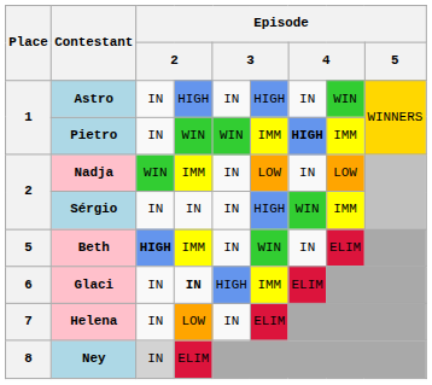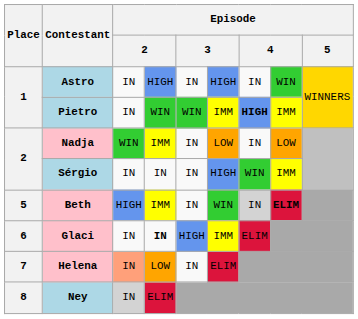Beth | column 3: bold -> normal
Beth | column 7: no background -> lightgrey background
Beth | column 8: normal -> bold
Helena | column 3: no background -> lightsalmon background
